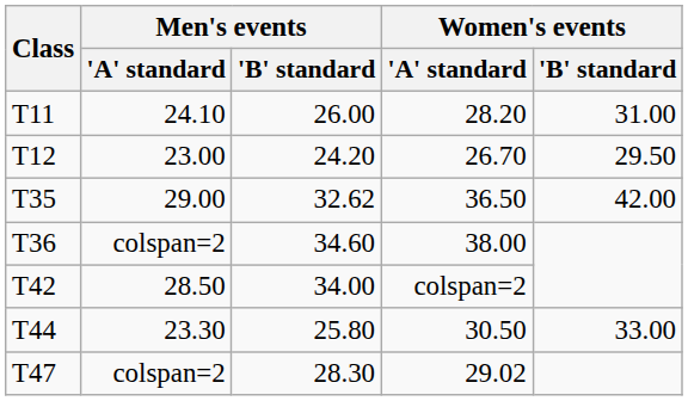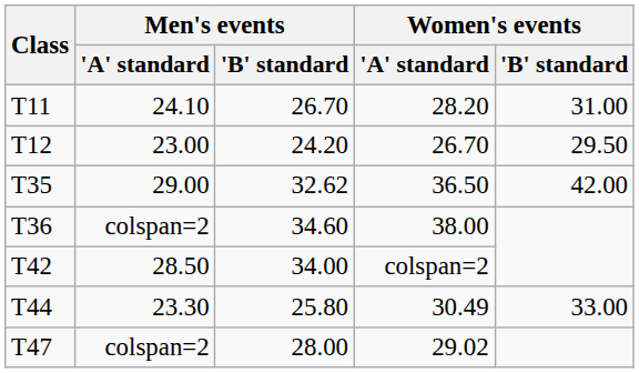T11 | Men's events / 'B' standard: 26.00 -> 26.70
T44 | Women's events / 'A' standard: 30.50 -> 30.49
T47 | Men's events / 'B' standard: 28.30 -> 28.00
